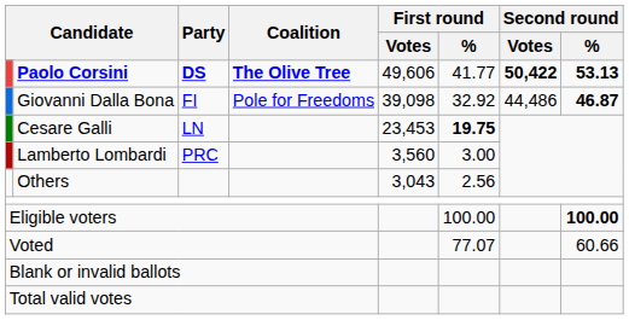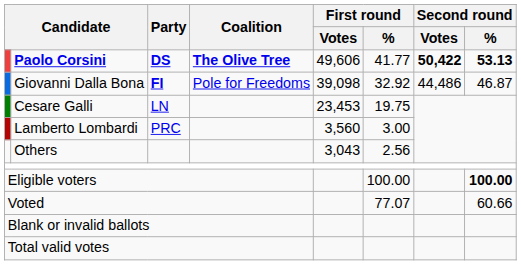Giovanni Dalla Bona | Party: normal -> bold
Giovanni Dalla Bona | Second round / %: bold -> normal
Cesare Galli | First round / %: bold -> normal
